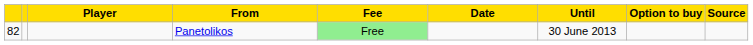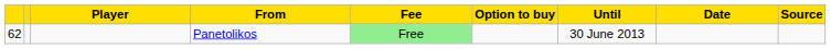columns swapped: Date <-> Option to buy
Panetolikos | column 1: 82 -> 62
